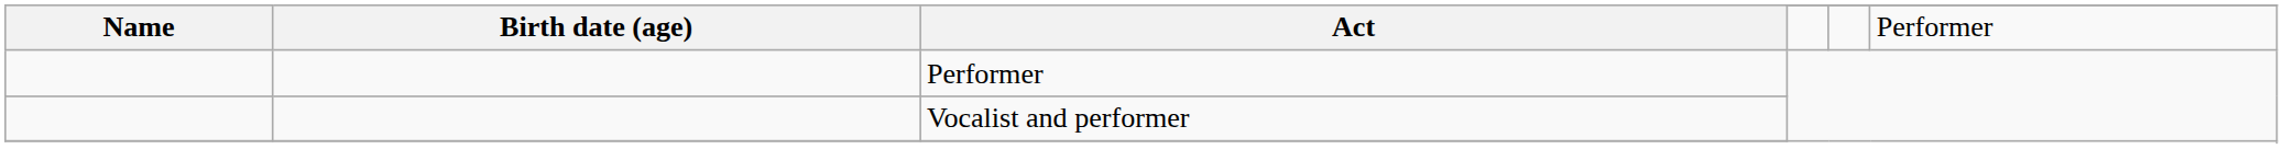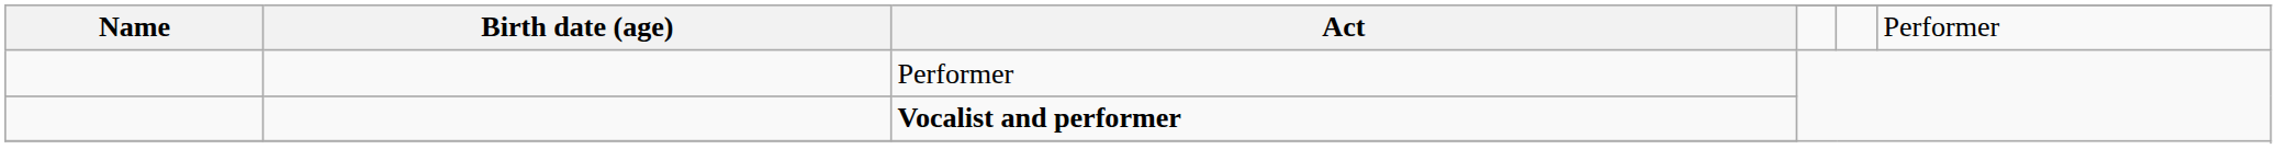Vocalist and performer | Act: normal -> bold
